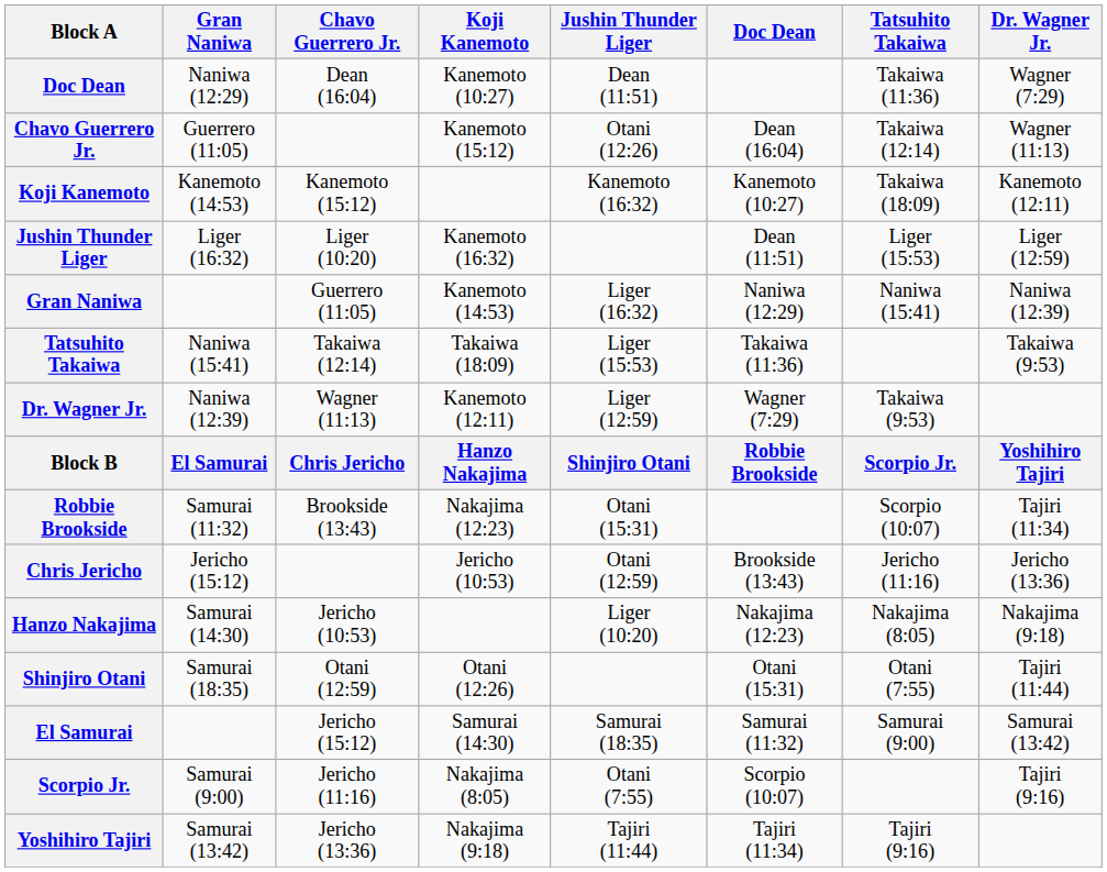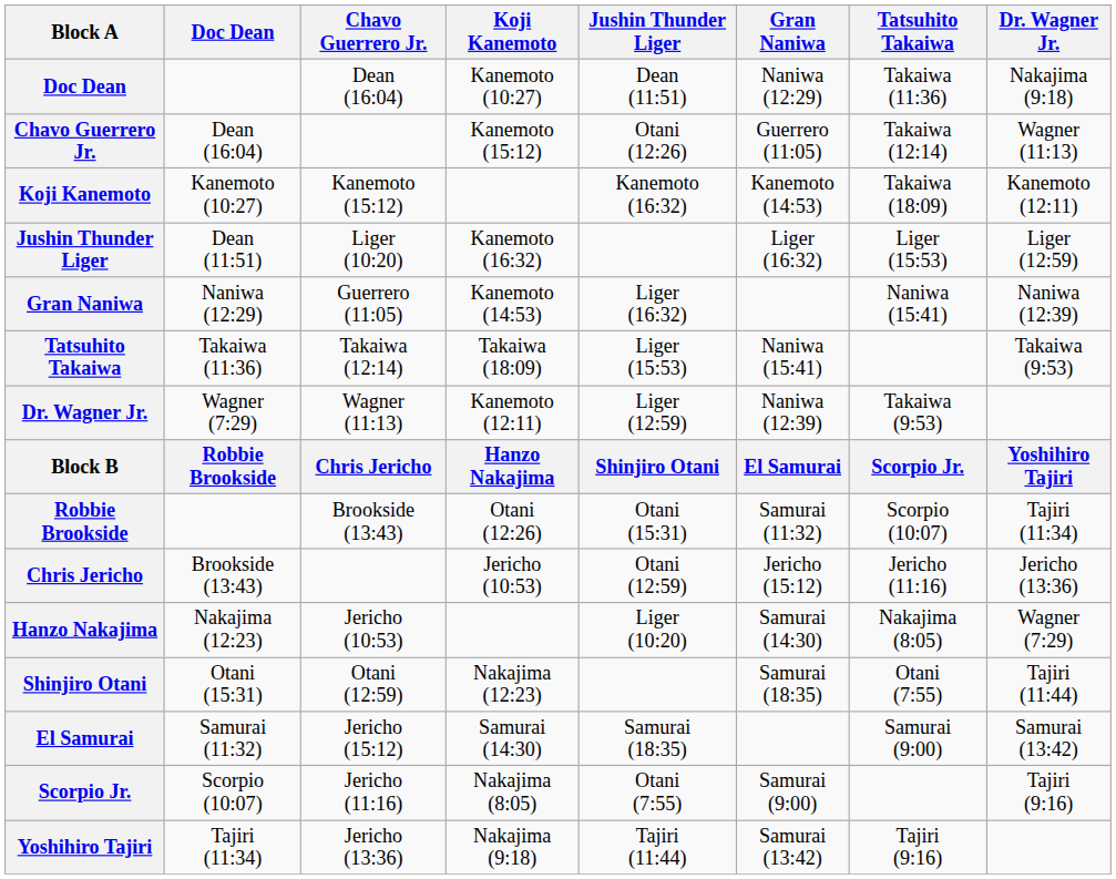columns swapped: Doc Dean <-> Gran Naniwa
row 2 | Dr. Wagner Jr.: Wagner (7:29) -> Nakajima (9:18)
row 10 | Koji Kanemoto: Nakajima (12:23) -> Otani (12:26)
row 12 | Dr. Wagner Jr.: Nakajima (9:18) -> Wagner (7:29)
row 13 | Koji Kanemoto: Otani (12:26) -> Nakajima (12:23)
